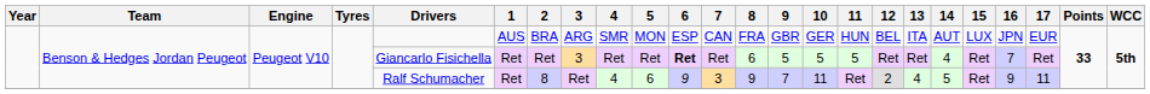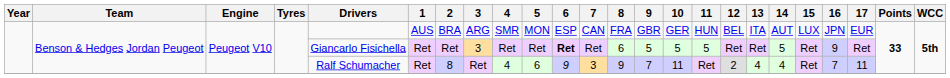row 3 | 14: 4 -> 5
row 3 | 16: 7 -> 9
row 4 | 14: 5 -> 4
row 4 | 16: 9 -> 7
